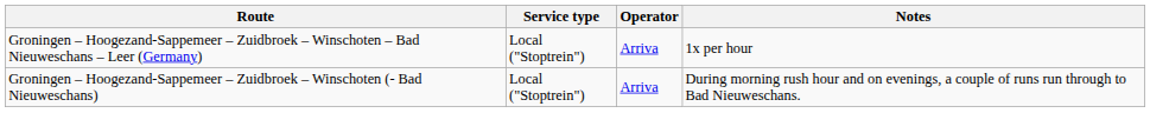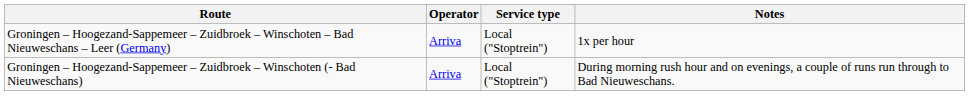columns swapped: Service type <-> Operator
